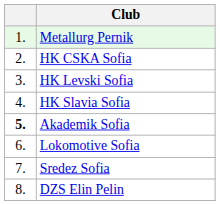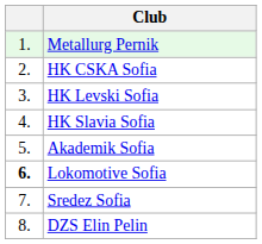Akademik Sofia | column 1: bold -> normal
Lokomotive Sofia | column 1: normal -> bold
